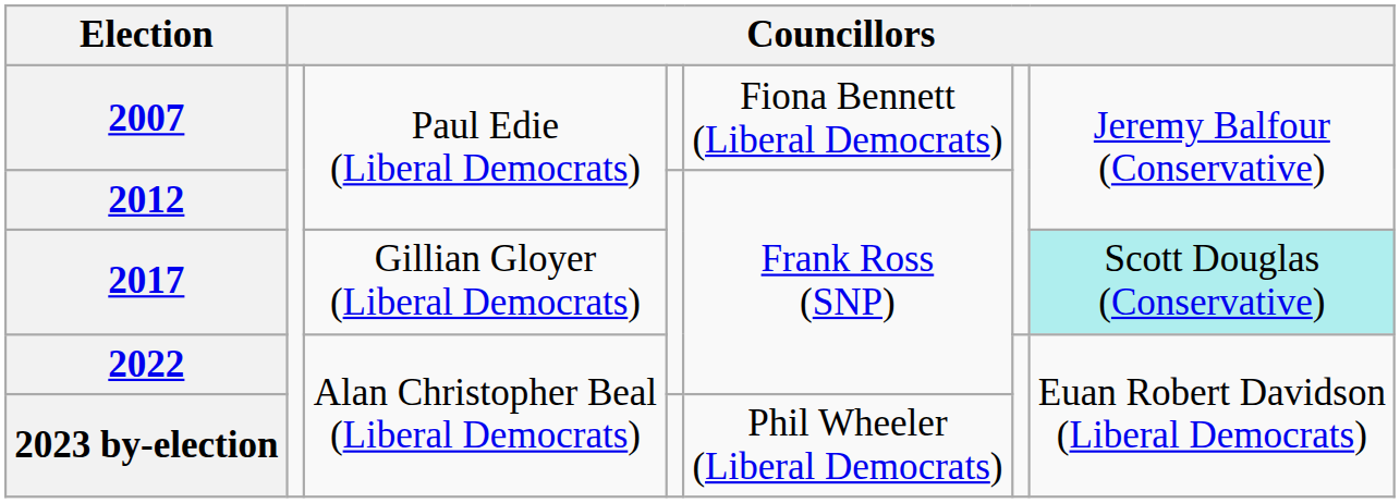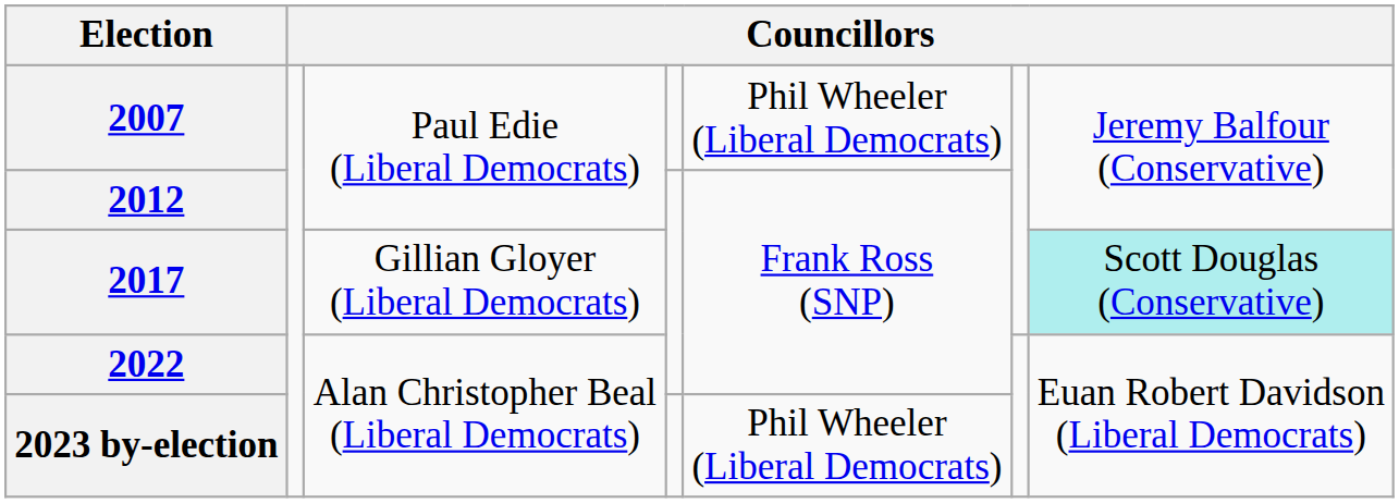2007 | column 5: Fiona Bennett (Liberal Democrats) -> Phil Wheeler (Liberal Democrats)
